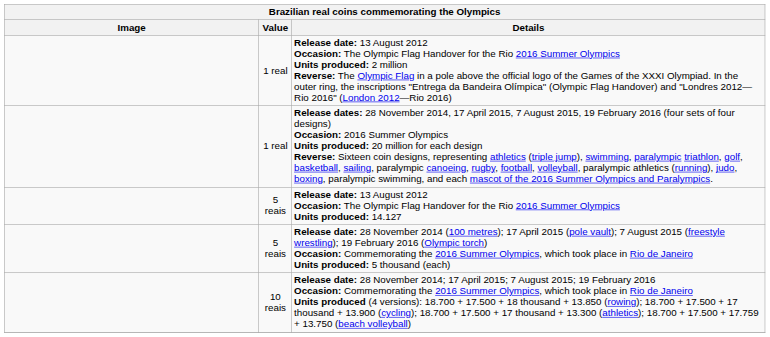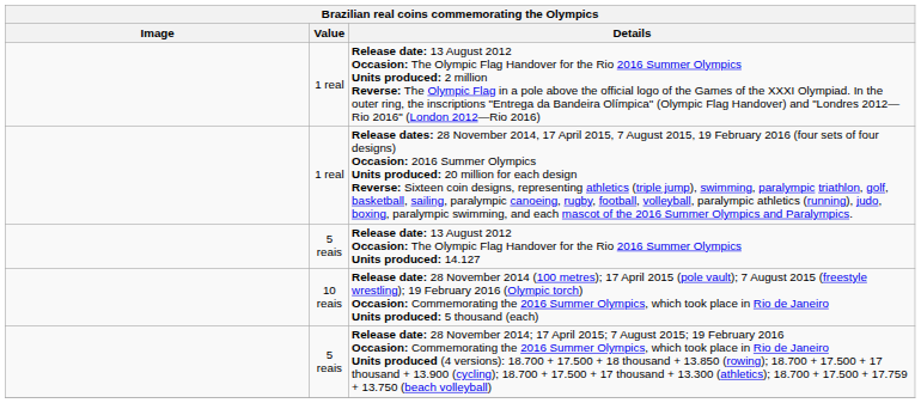row 6 | Value: 5 reais -> 10 reais
row 7 | Value: 10 reais -> 5 reais
